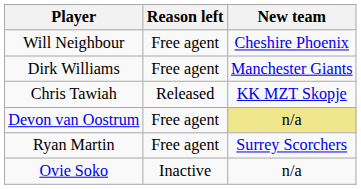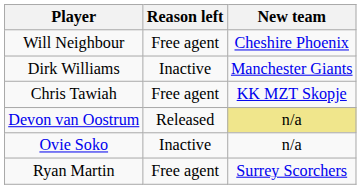Dirk Williams | Reason left: Free agent -> Inactive
Chris Tawiah | Reason left: Released -> Free agent
Devon van Oostrum | Reason left: Free agent -> Released
rows swapped: Ryan Martin <-> Ovie Soko
